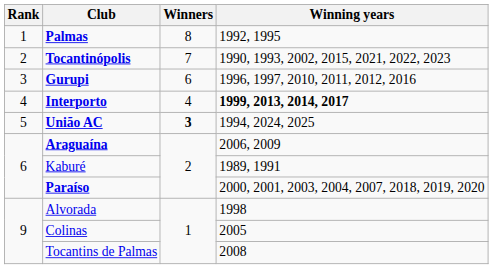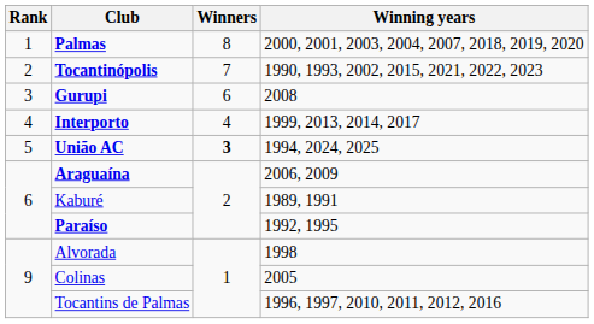Palmas | Winning years: 1992, 1995 -> 2000, 2001, 2003, 2004, 2007, 2018, 2019, 2020
Gurupi | Winning years: 1996, 1997, 2010, 2011, 2012, 2016 -> 2008
Interporto | Winning years: bold -> normal
Paraíso | Winning years: 2000, 2001, 2003, 2004, 2007, 2018, 2019, 2020 -> 1992, 1995
Tocantins de Palmas | Winning years: 2008 -> 1996, 1997, 2010, 2011, 2012, 2016
